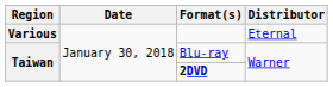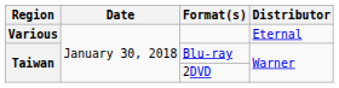2DVD | Format(s): bold -> normal
